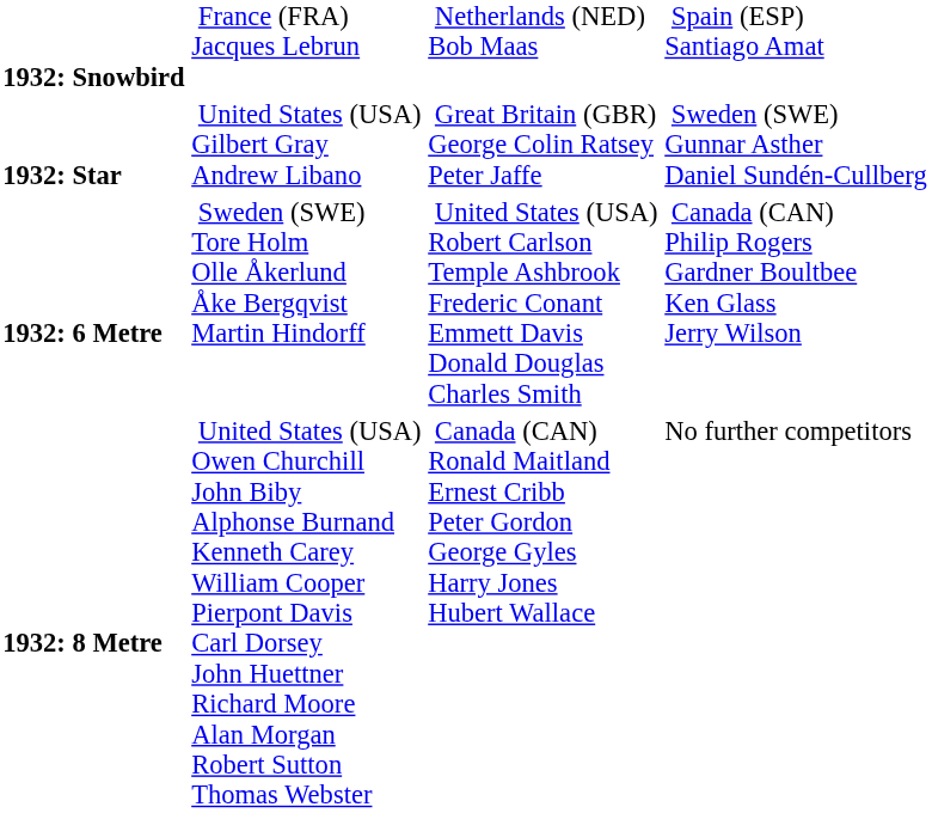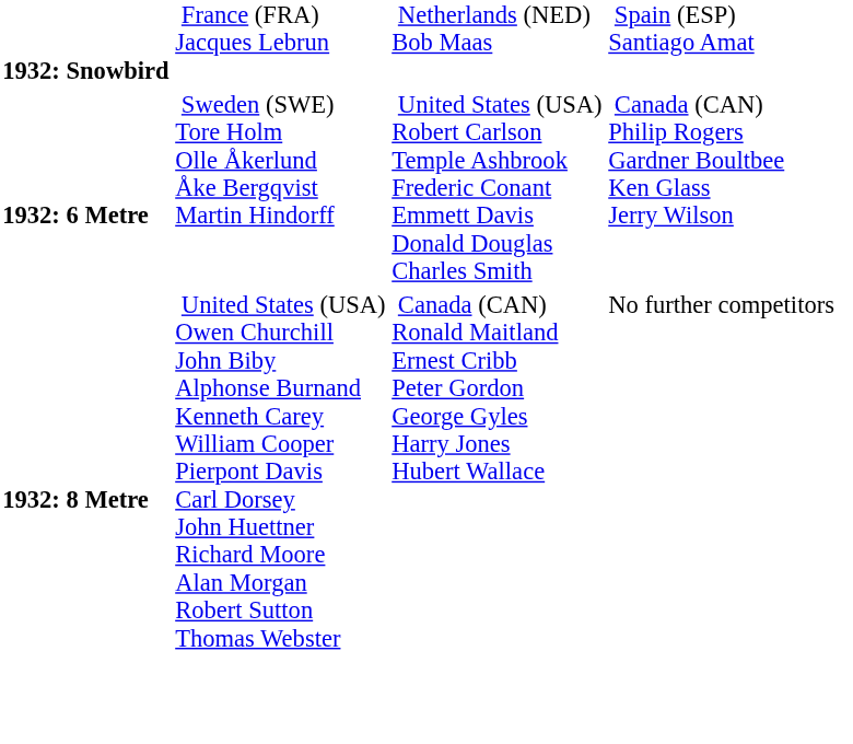- row: 1932: Star | United States (USA) Gilbert Gray Andrew Libano | Great Britain (GBR) George Colin Ratsey Peter Jaffe | Sweden (SWE) Gunnar Asther Daniel Sundén-Cullberg
